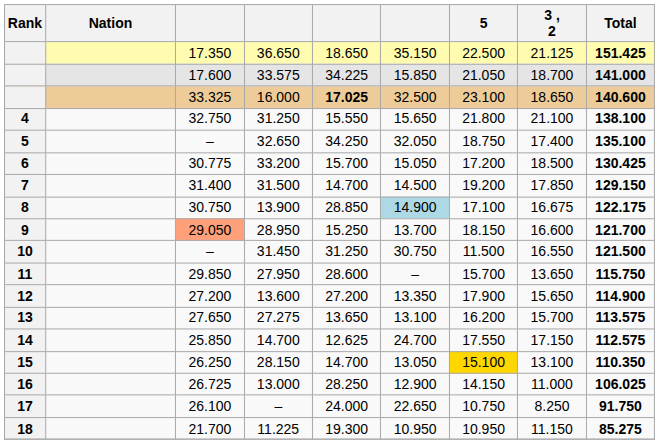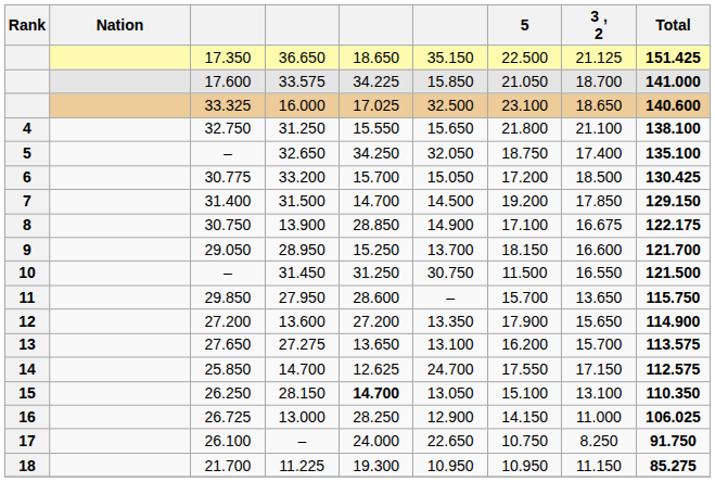16.000 | column 5: bold -> normal
13.900 | column 6: lightblue background -> no background
28.950 | column 3: lightsalmon background -> no background
28.150 | column 5: normal -> bold
28.150 | 5: gold background -> no background
